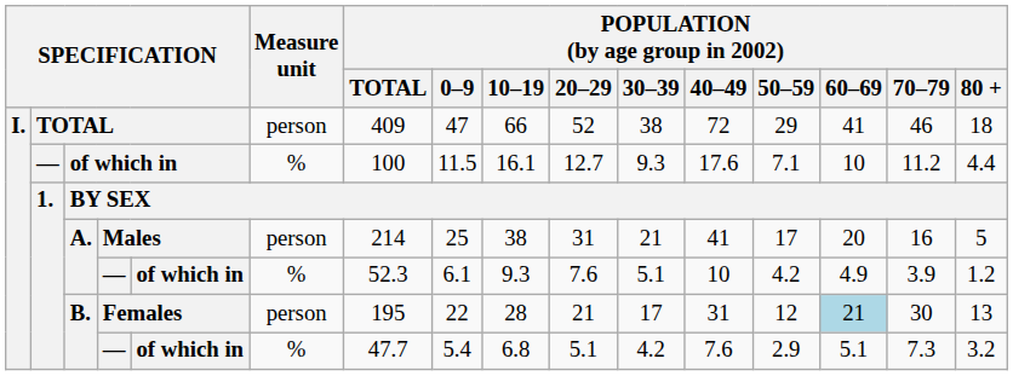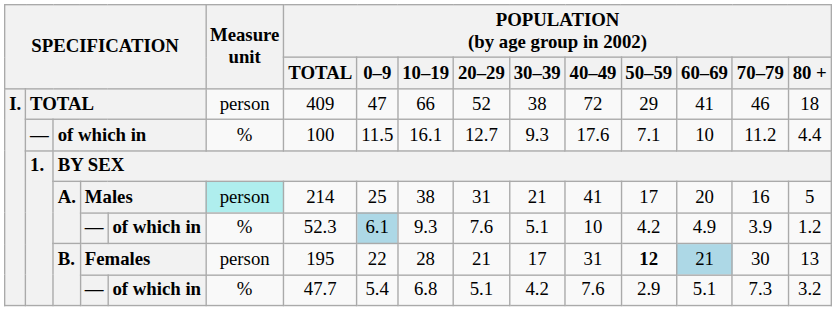Males | Measure unit: no background -> paleturquoise background
A. / — | POPULATION (by age group in 2002) / 0–9: no background -> lightblue background
Females | POPULATION (by age group in 2002) / 50–59: normal -> bold
